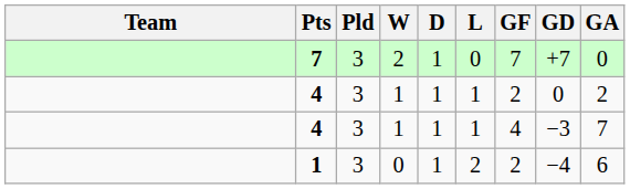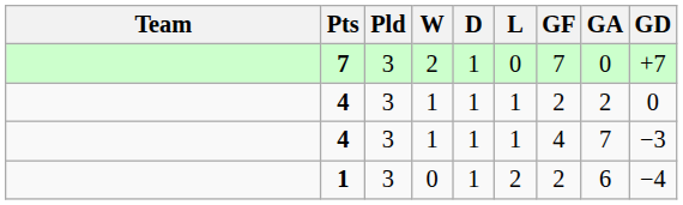columns swapped: GA <-> GD
